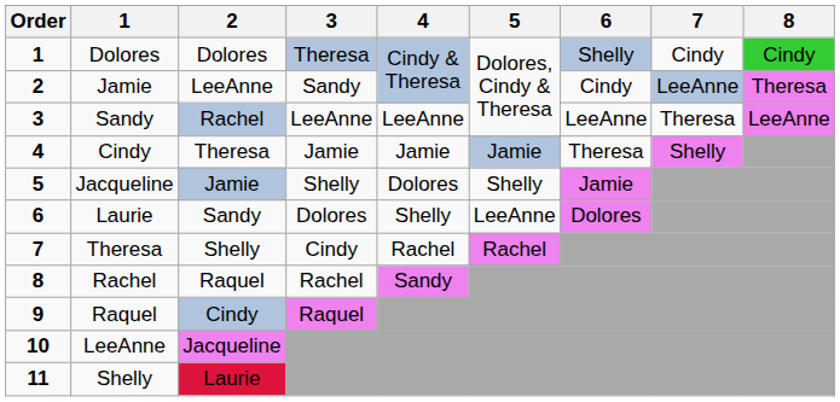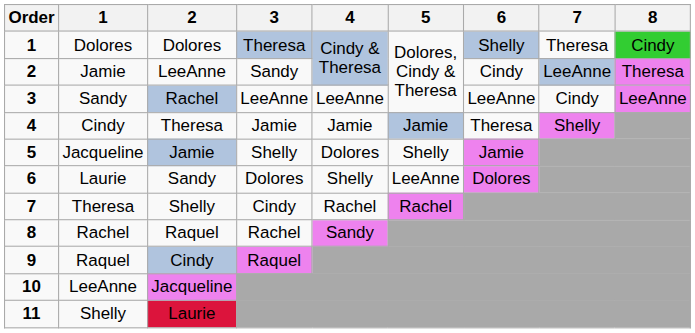row 2 | 7: Cindy -> Theresa
row 4 | 7: Theresa -> Cindy
